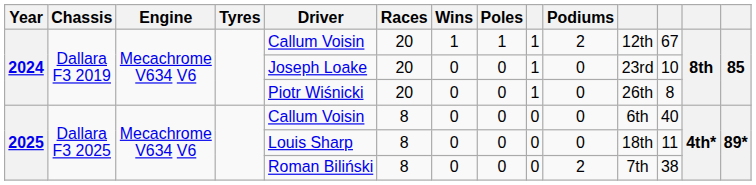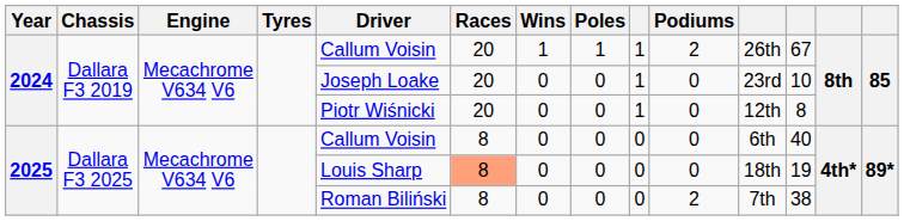row 2 | column 11: 12th -> 26th
row 4 | column 11: 26th -> 12th
row 6 | Races: no background -> lightsalmon background
row 6 | column 12: 11 -> 19
